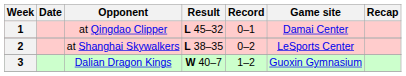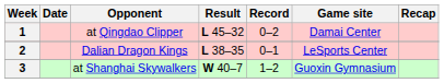1 | Record: 0–1 -> 0–2
2 | Opponent: at Shanghai Skywalkers -> Dalian Dragon Kings
2 | Record: 0–2 -> 0–1
3 | Opponent: Dalian Dragon Kings -> at Shanghai Skywalkers
